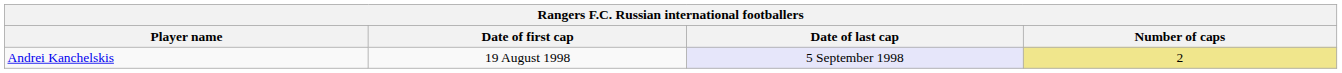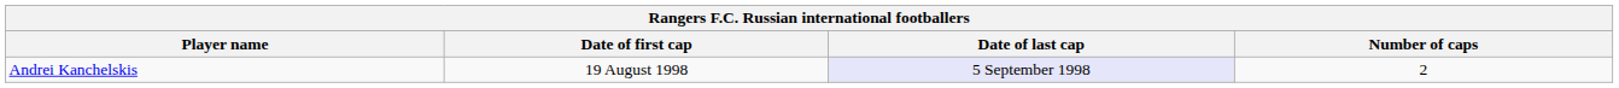Andrei Kanchelskis | Number of caps: khaki background -> no background
